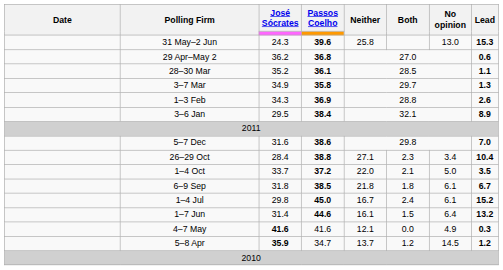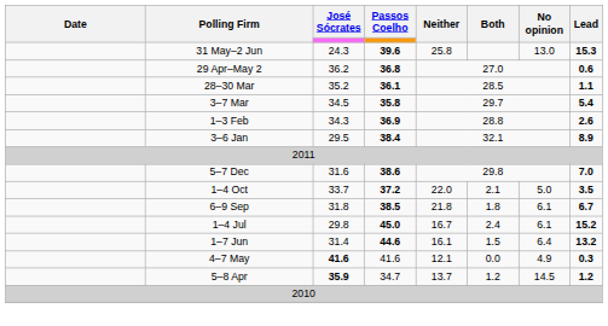3–7 Mar | José Sócrates: 34.9 -> 34.5
3–7 Mar | Lead: 1.3 -> 5.4
- row: 26–29 Oct | 28.4 | 38.8 | 27.1 | 2.3 | 3.4 | 10.4
